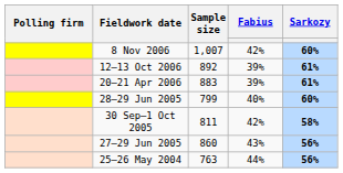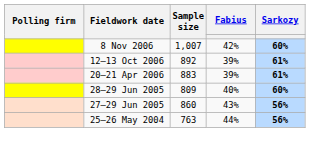28–29 Jun 2005 | Sample size: 799 -> 809
- row: 30 Sep–1 Oct 2005 | 811 | 42% | 58%
